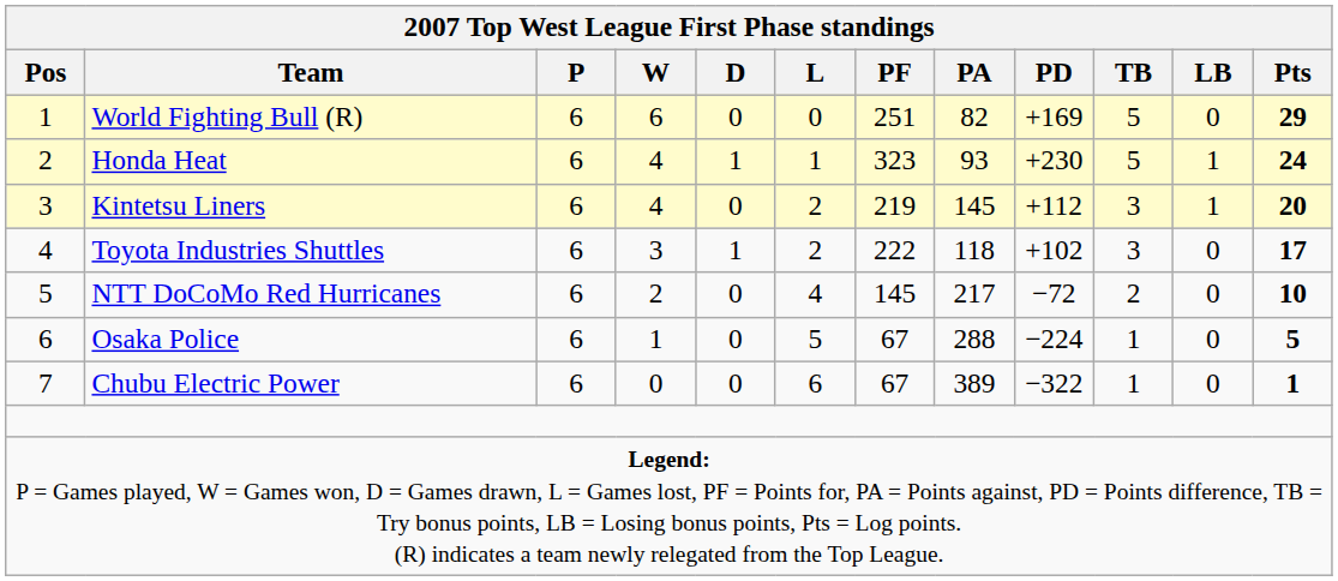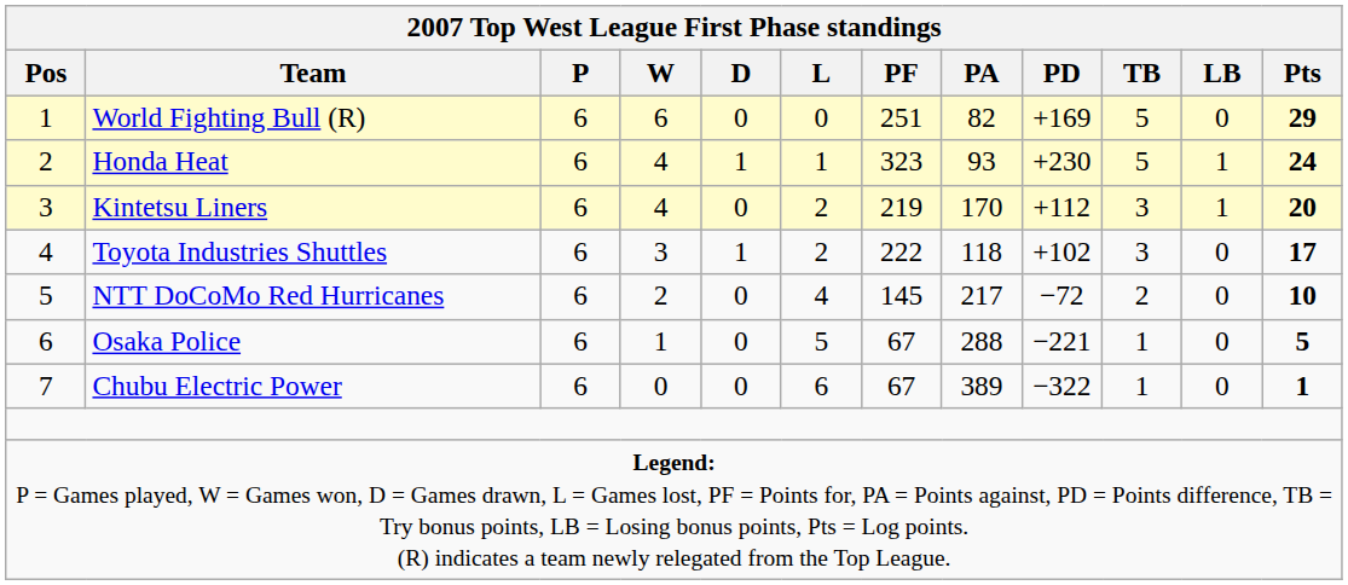Kintetsu Liners | PA: 145 -> 170
Osaka Police | PD: −224 -> −221
